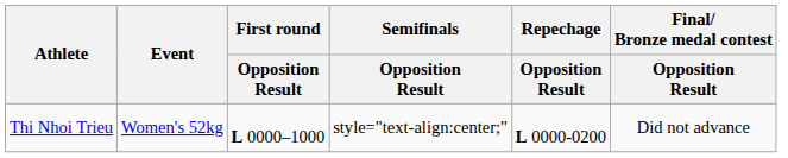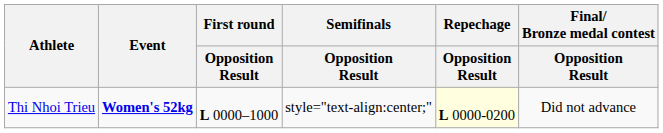Thi Nhoi Trieu | Event: normal -> bold
Thi Nhoi Trieu | Repechage / Opposition Result: no background -> lightyellow background
